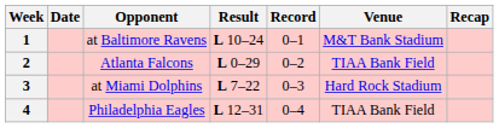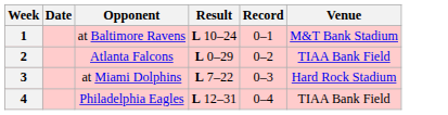- column: Recap
